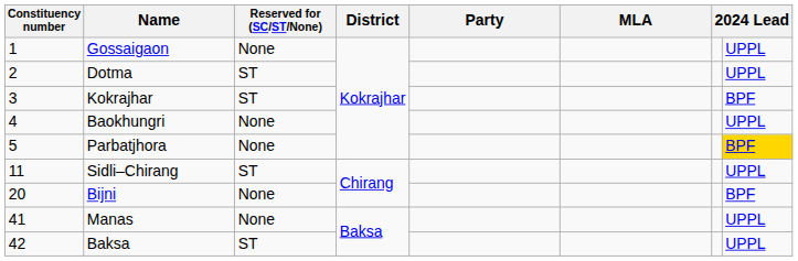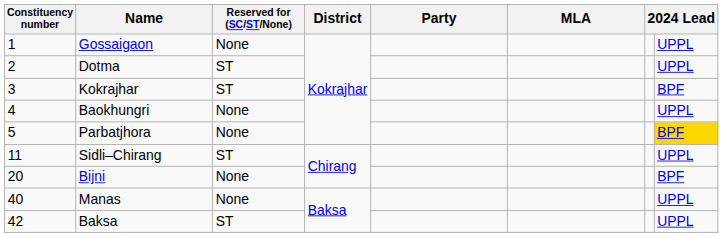Manas | Constituency number: 41 -> 40
